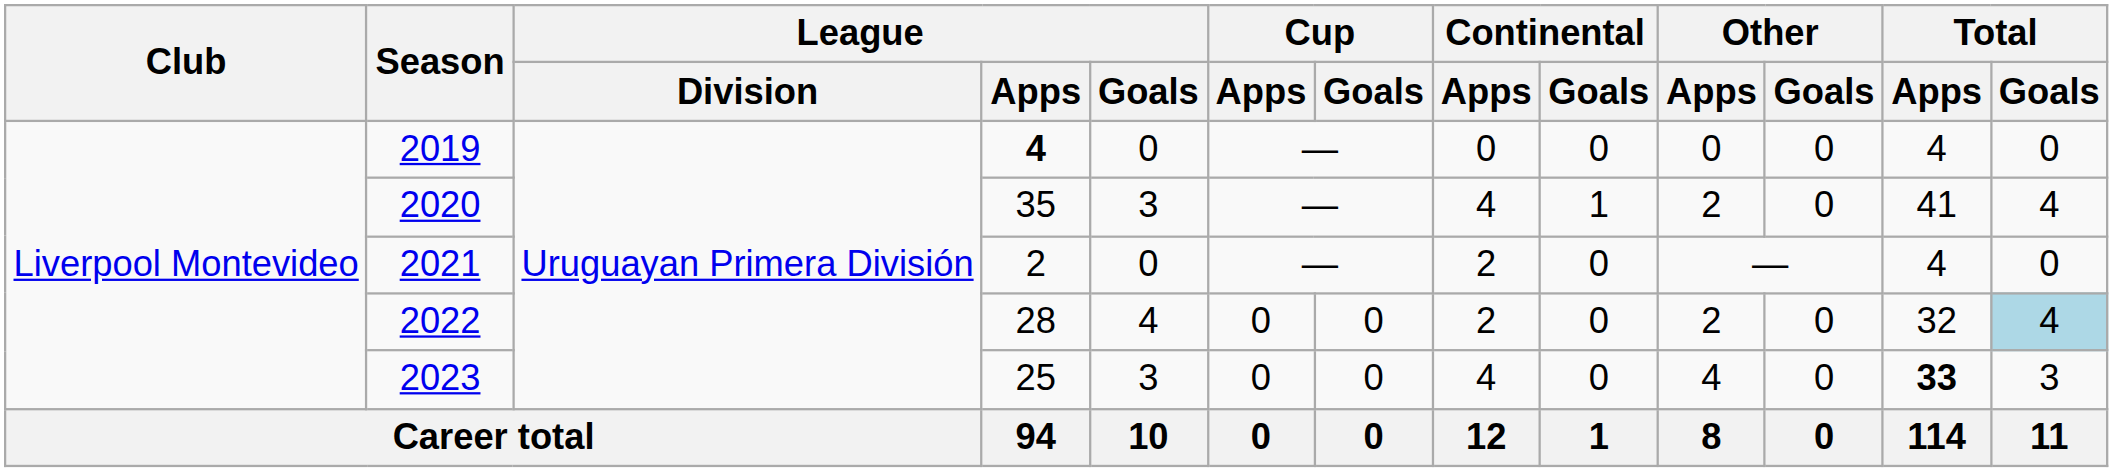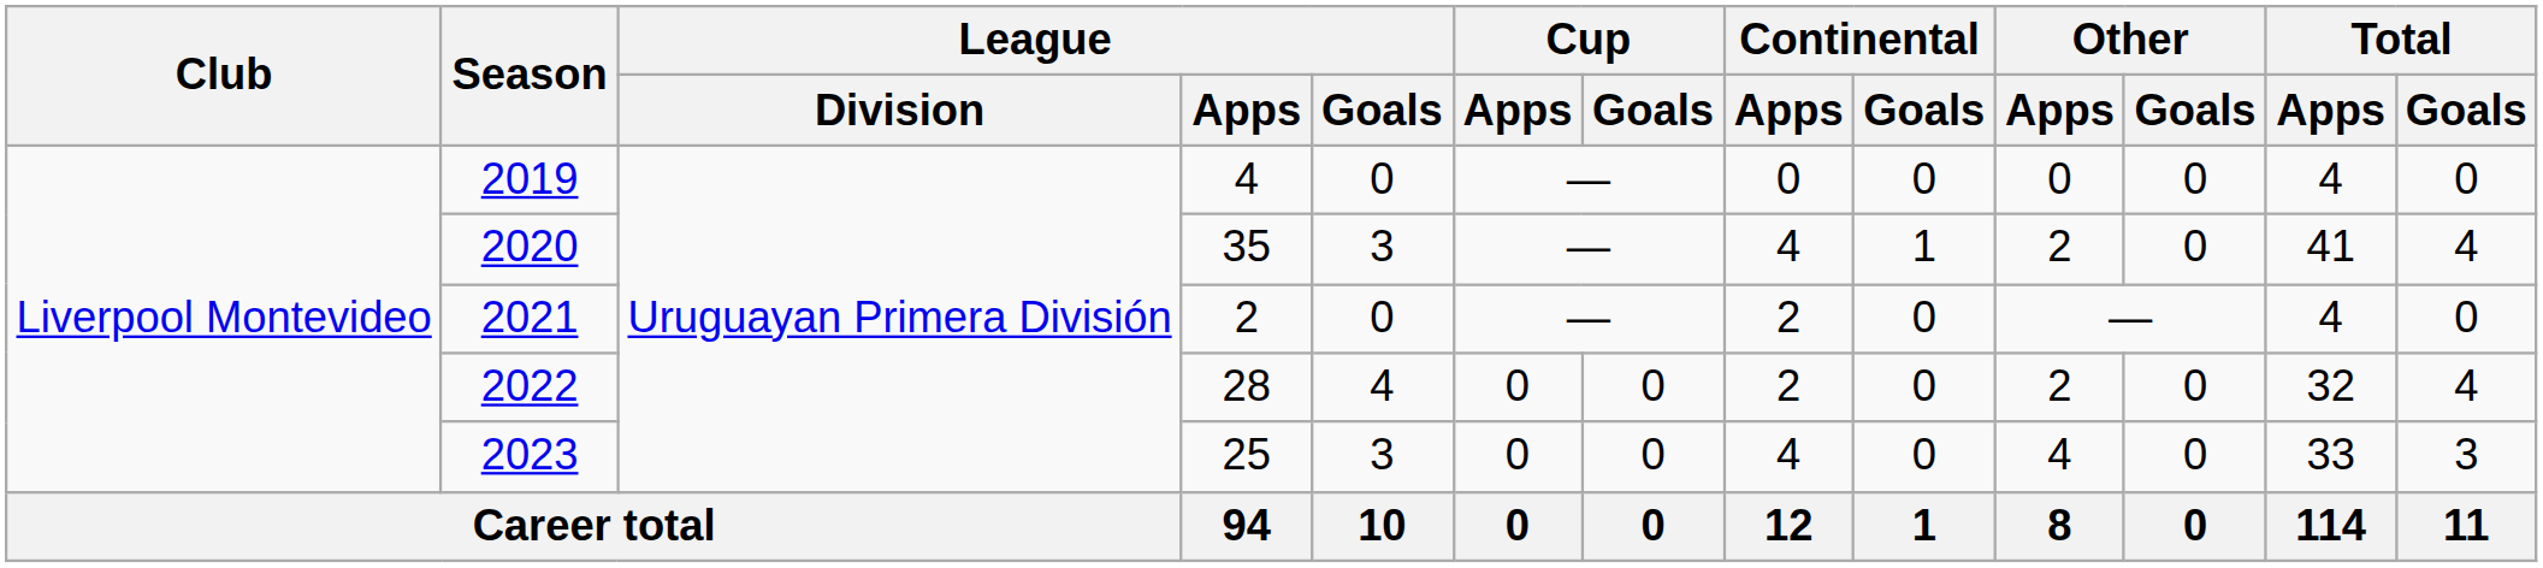2019 | League / Apps: bold -> normal
2022 | Total / Goals: lightblue background -> no background
2023 | Total / Apps: bold -> normal
